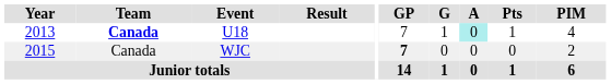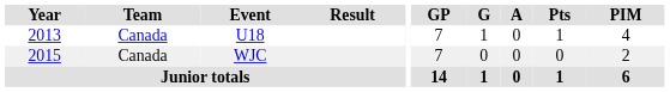U18 | Team: bold -> normal
U18 | A: paleturquoise background -> no background
WJC | GP: bold -> normal
